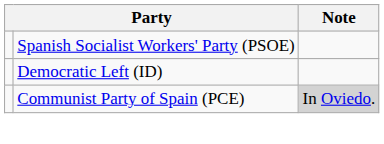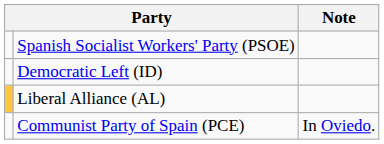+ row: Liberal Alliance (AL)
Communist Party of Spain (PCE) | Note: lightgrey background -> no background
